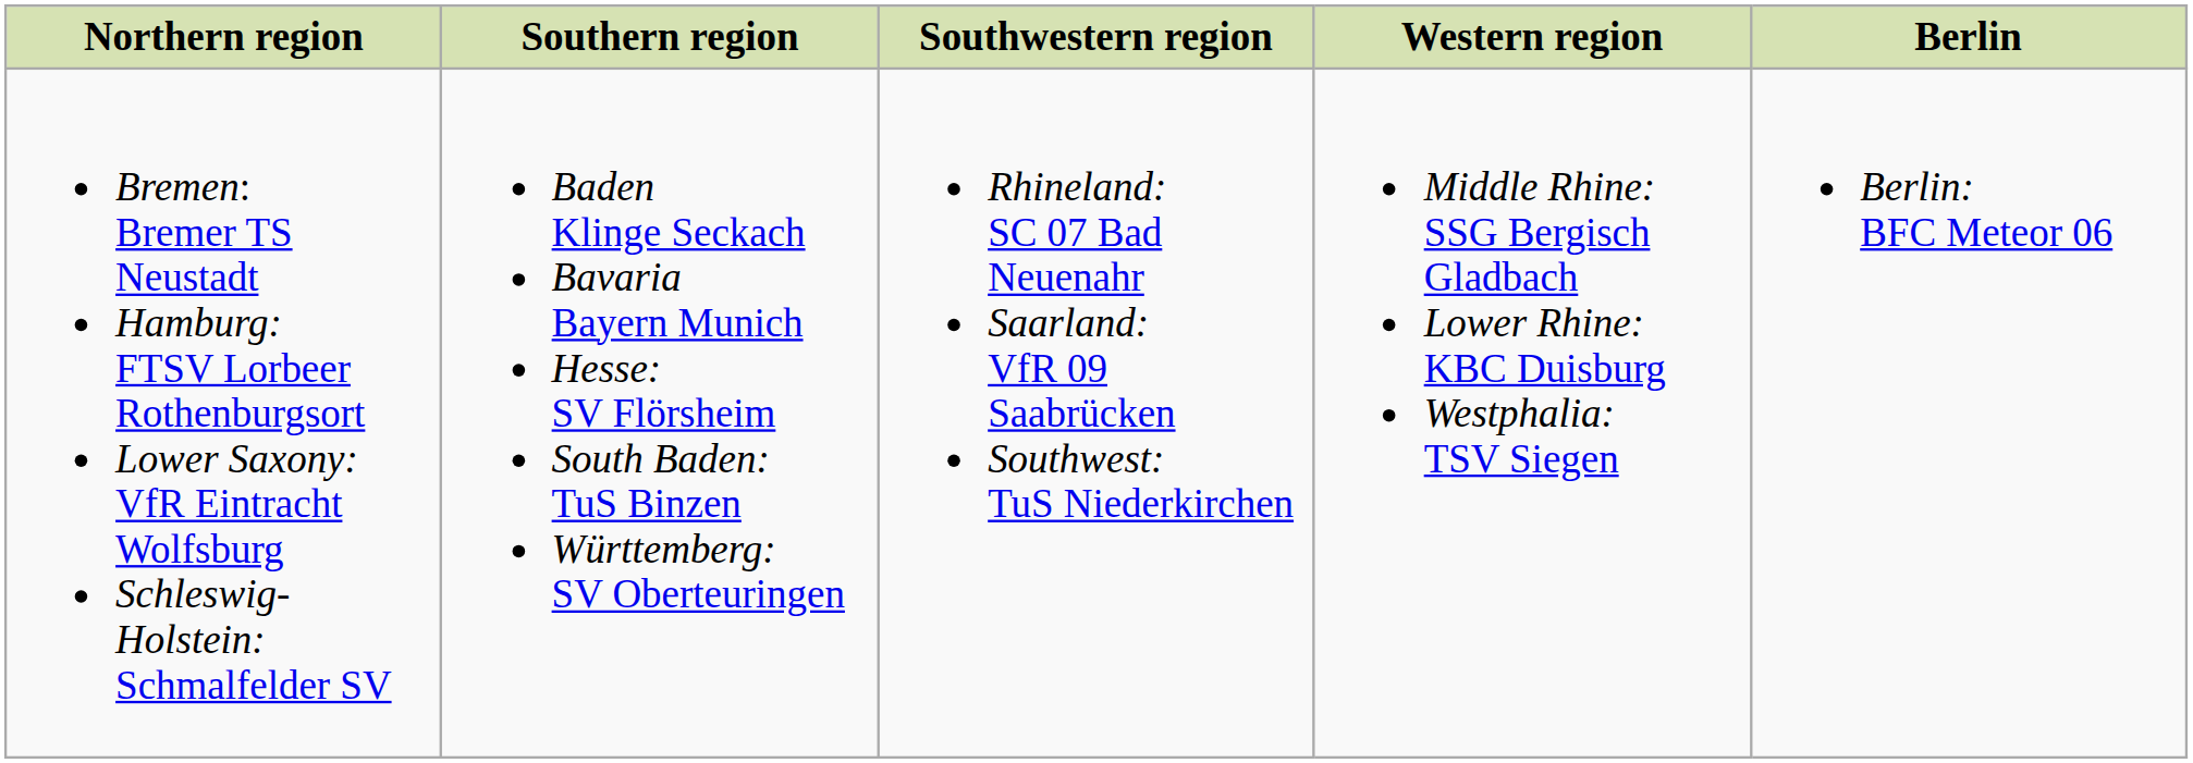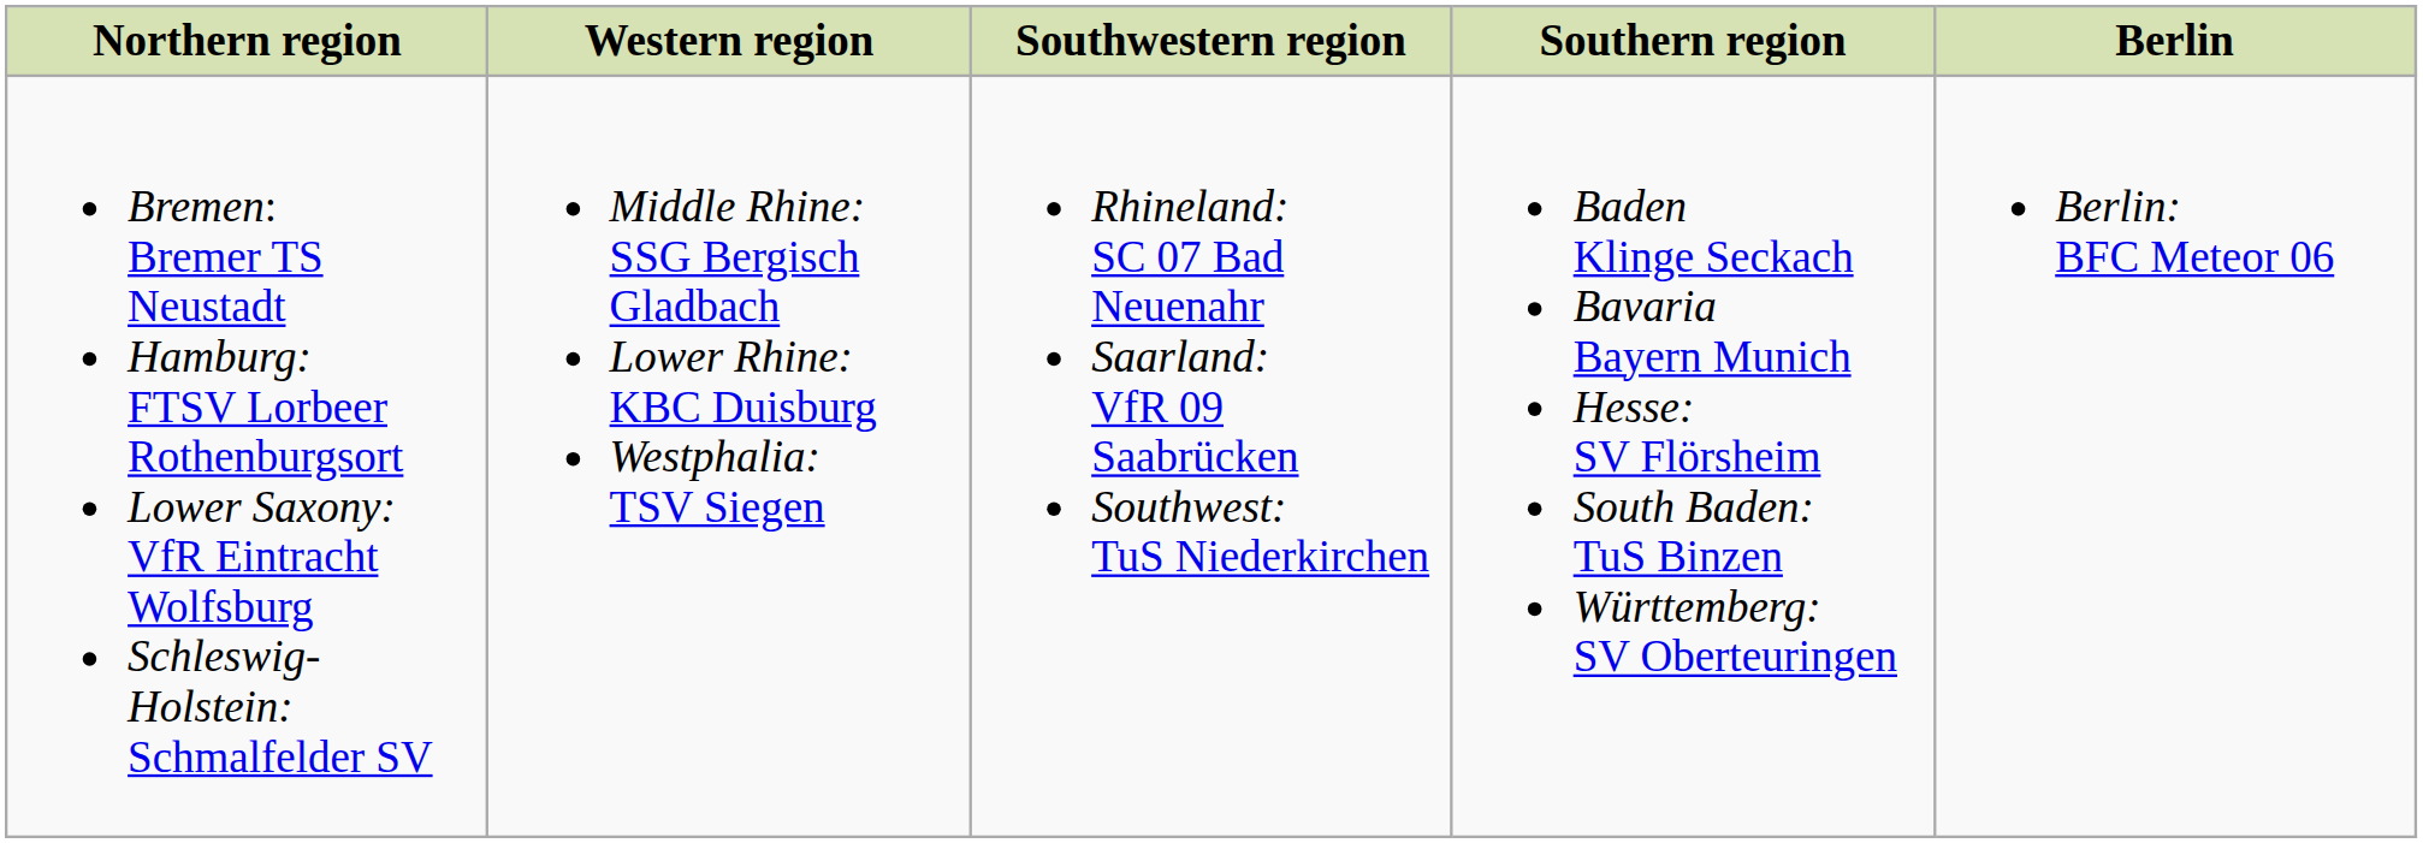columns swapped: Western region <-> Southern region
